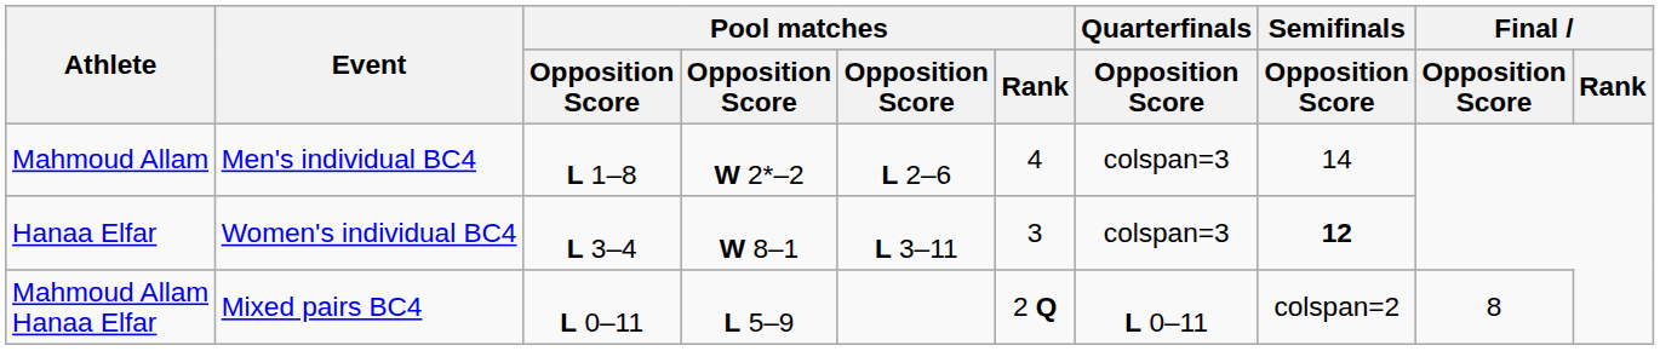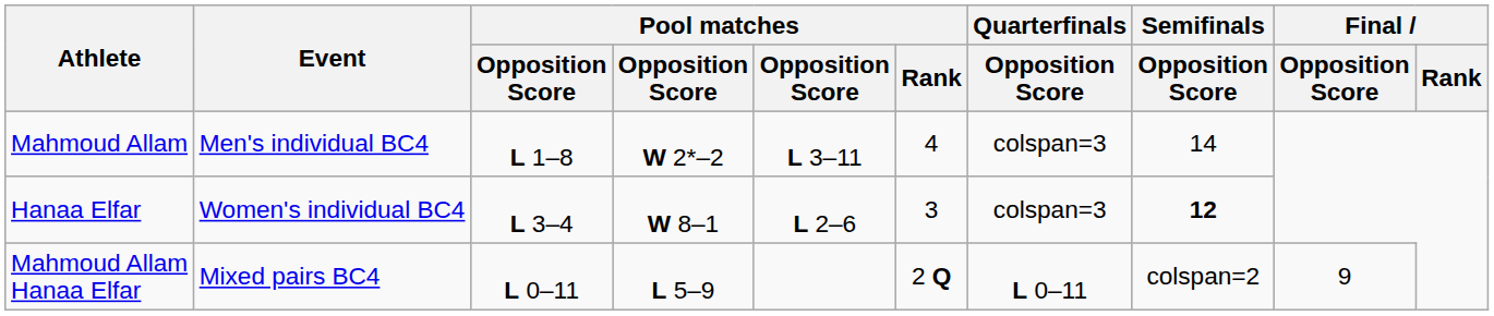Mahmoud Allam | column 5: L 2–6 -> L 3–11
Hanaa Elfar | column 5: L 3–11 -> L 2–6
Mahmoud Allam Hanaa Elfar | Final / Opposition Score: 8 -> 9
